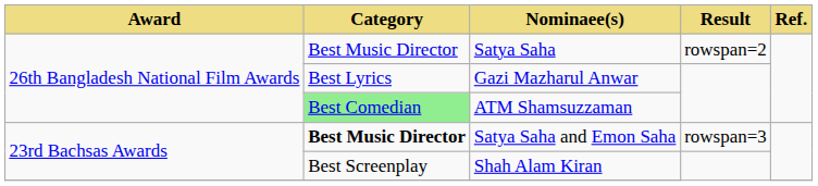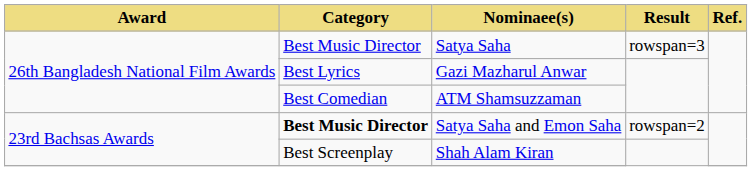Satya Saha | Result: rowspan=2 -> rowspan=3
ATM Shamsuzzaman | Category: lightgreen background -> no background
Satya Saha and Emon Saha | Result: rowspan=3 -> rowspan=2
